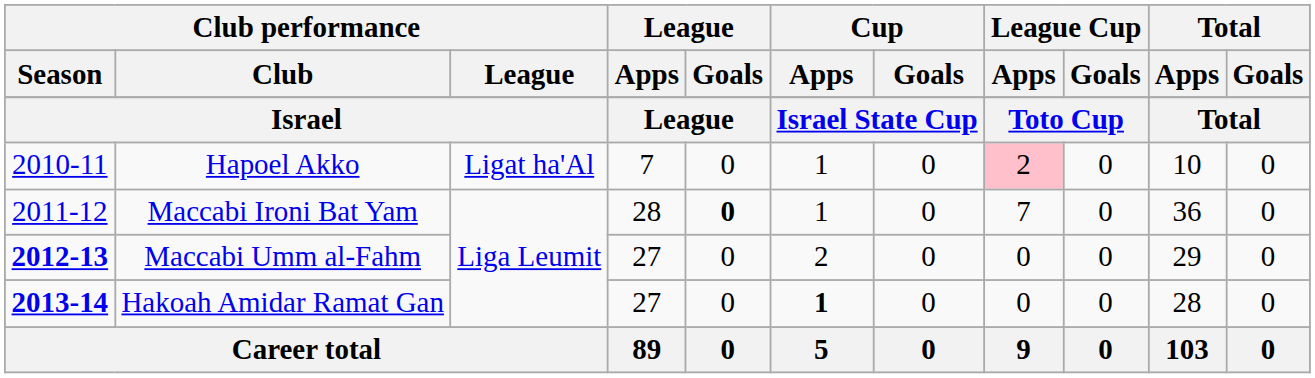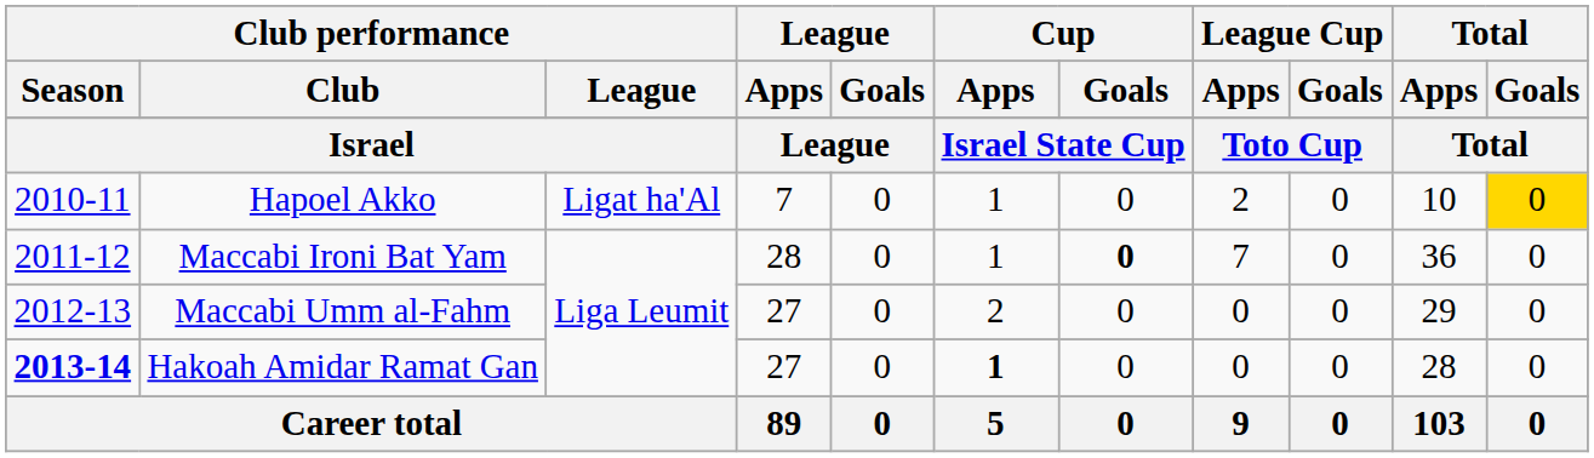Hapoel Akko | League Cup / Apps: pink background -> no background
Hapoel Akko | Total / Goals: no background -> gold background
Maccabi Ironi Bat Yam | League / Goals: bold -> normal
Maccabi Ironi Bat Yam | Cup / Goals: normal -> bold
Maccabi Umm al-Fahm | Club performance / Season: bold -> normal
